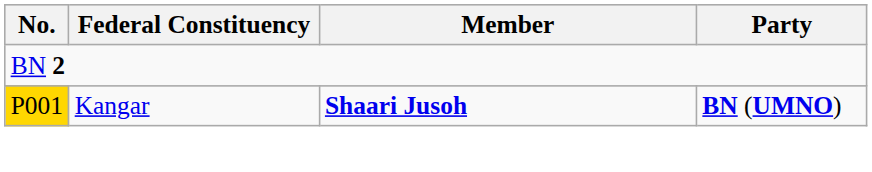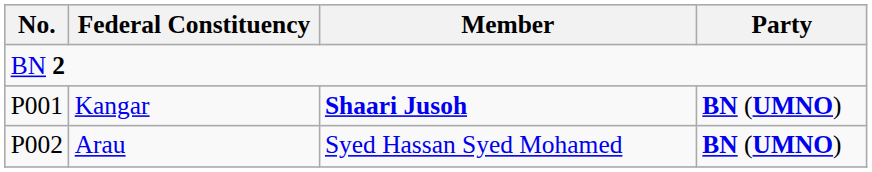Kangar | No.: gold background -> no background
+ row: P002 | Arau | Syed Hassan Syed Mohamed | BN (UMNO)
